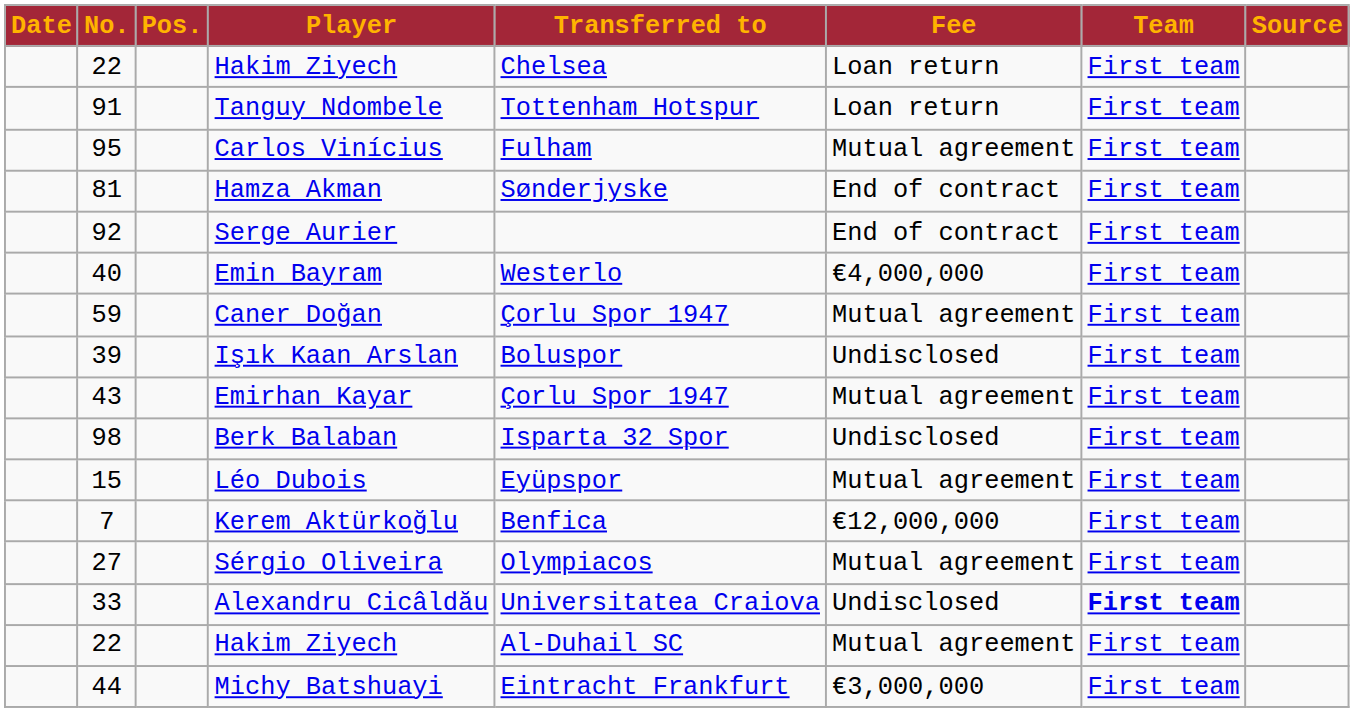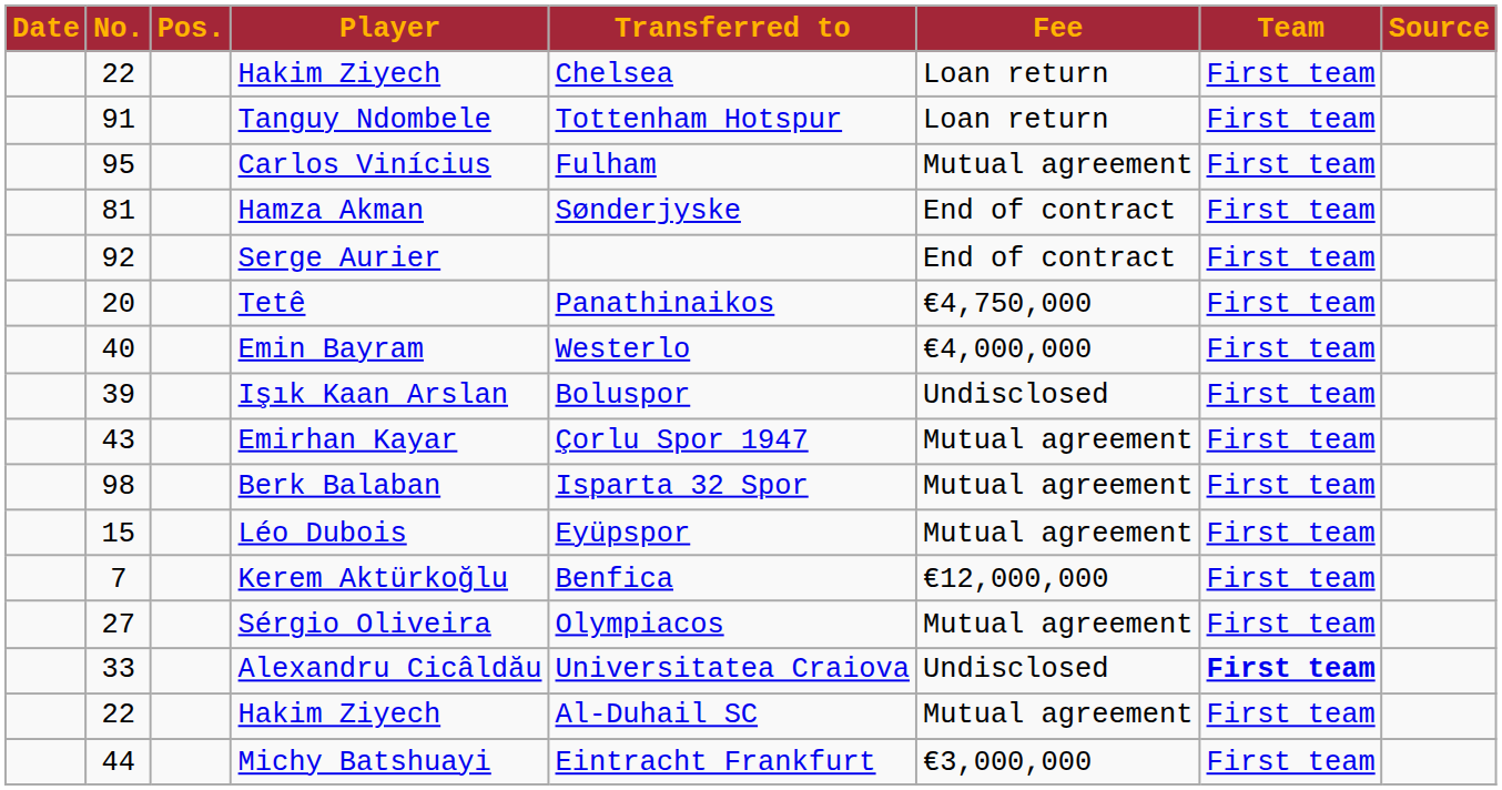+ row: 20 | Tetê | Panathinaikos | €4,750,000 | First team
- row: 59 | Caner Doğan | Çorlu Spor 1947 | Mutual agreement | First team
Berk Balaban | Fee: Undisclosed -> Mutual agreement
